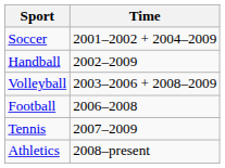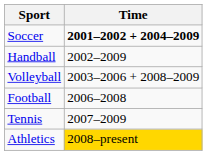Soccer | Time: normal -> bold
Athletics | Time: no background -> gold background
